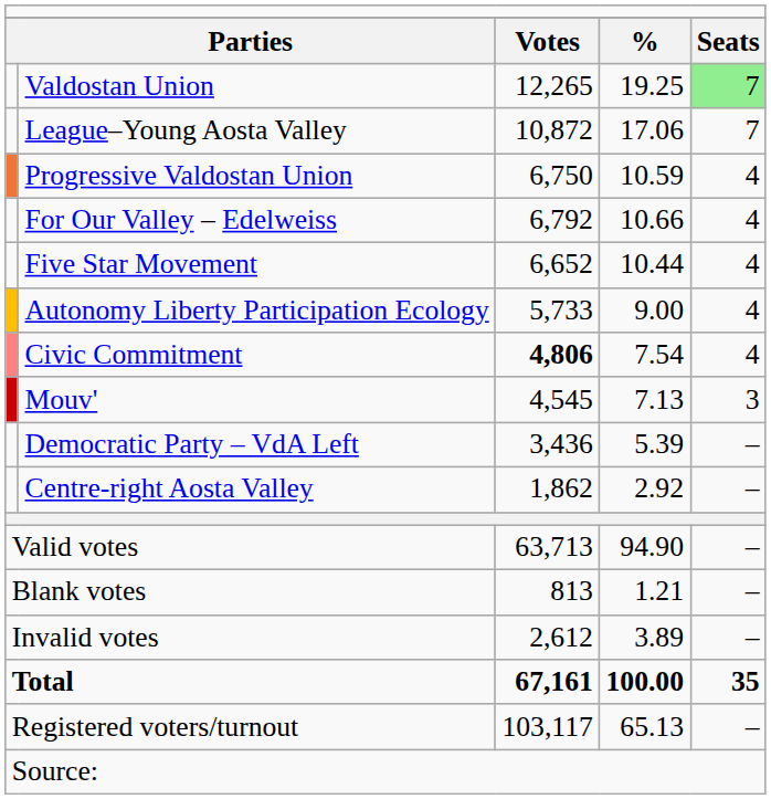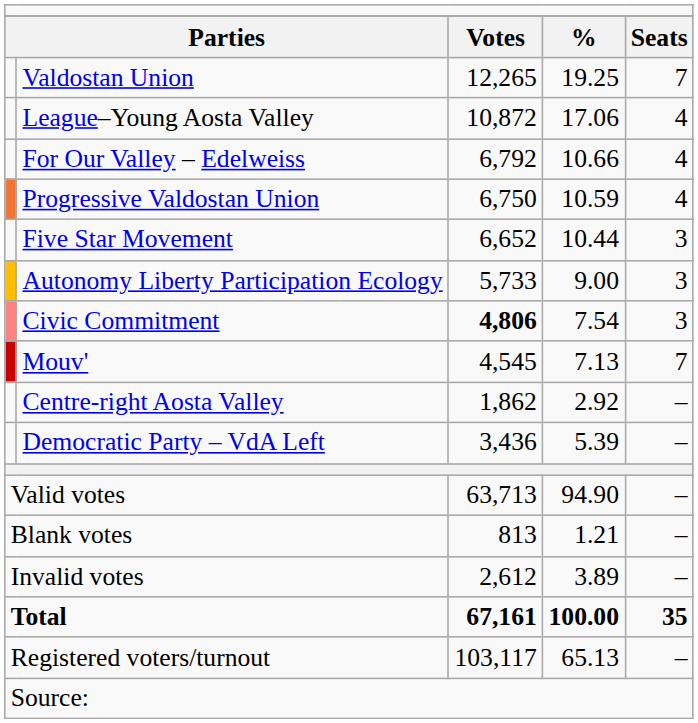Valdostan Union | column 5: lightgreen background -> no background
League–Young Aosta Valley | column 5: 7 -> 4
rows swapped: For Our Valley – Edelweiss <-> Progressive Valdostan Union
Five Star Movement | column 5: 4 -> 3
Autonomy Liberty Participation Ecology | column 5: 4 -> 3
Civic Commitment | column 5: 4 -> 3
Mouv' | column 5: 3 -> 7
rows swapped: Democratic Party – VdA Left <-> Centre-right Aosta Valley
